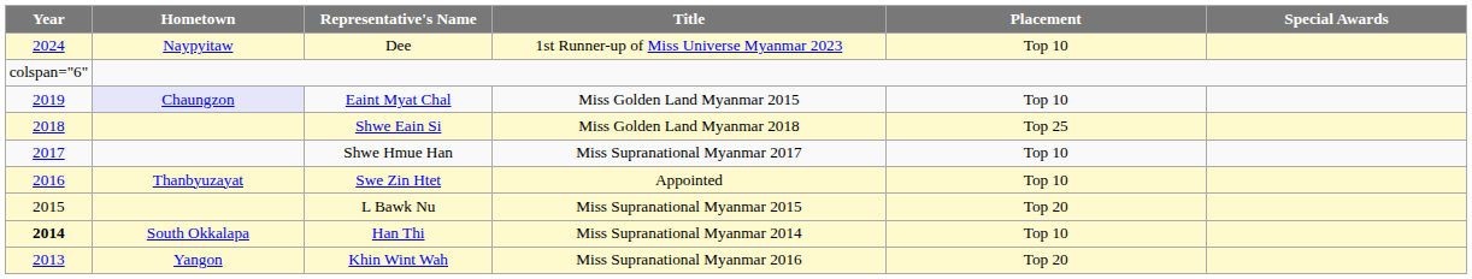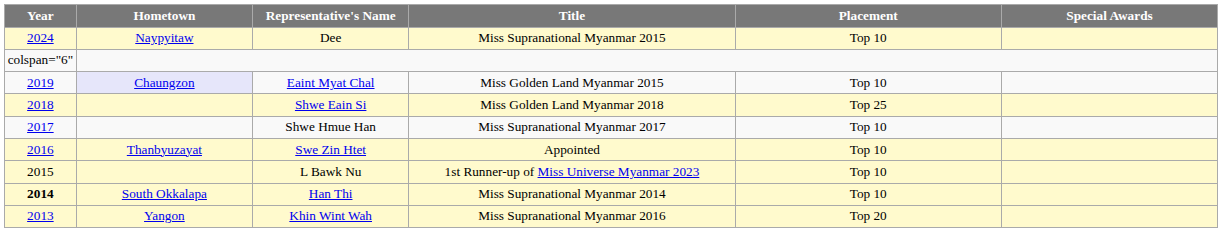Dee | Title: 1st Runner-up of Miss Universe Myanmar 2023 -> Miss Supranational Myanmar 2015
L Bawk Nu | Title: Miss Supranational Myanmar 2015 -> 1st Runner-up of Miss Universe Myanmar 2023
L Bawk Nu | Placement: Top 20 -> Top 10
